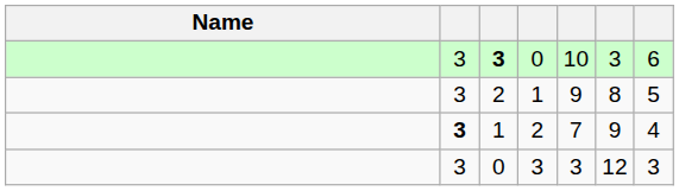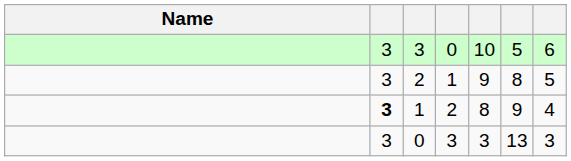row 2 | column 3: bold -> normal
row 2 | column 6: 3 -> 5
row 4 | column 5: 7 -> 8
row 5 | column 6: 12 -> 13
